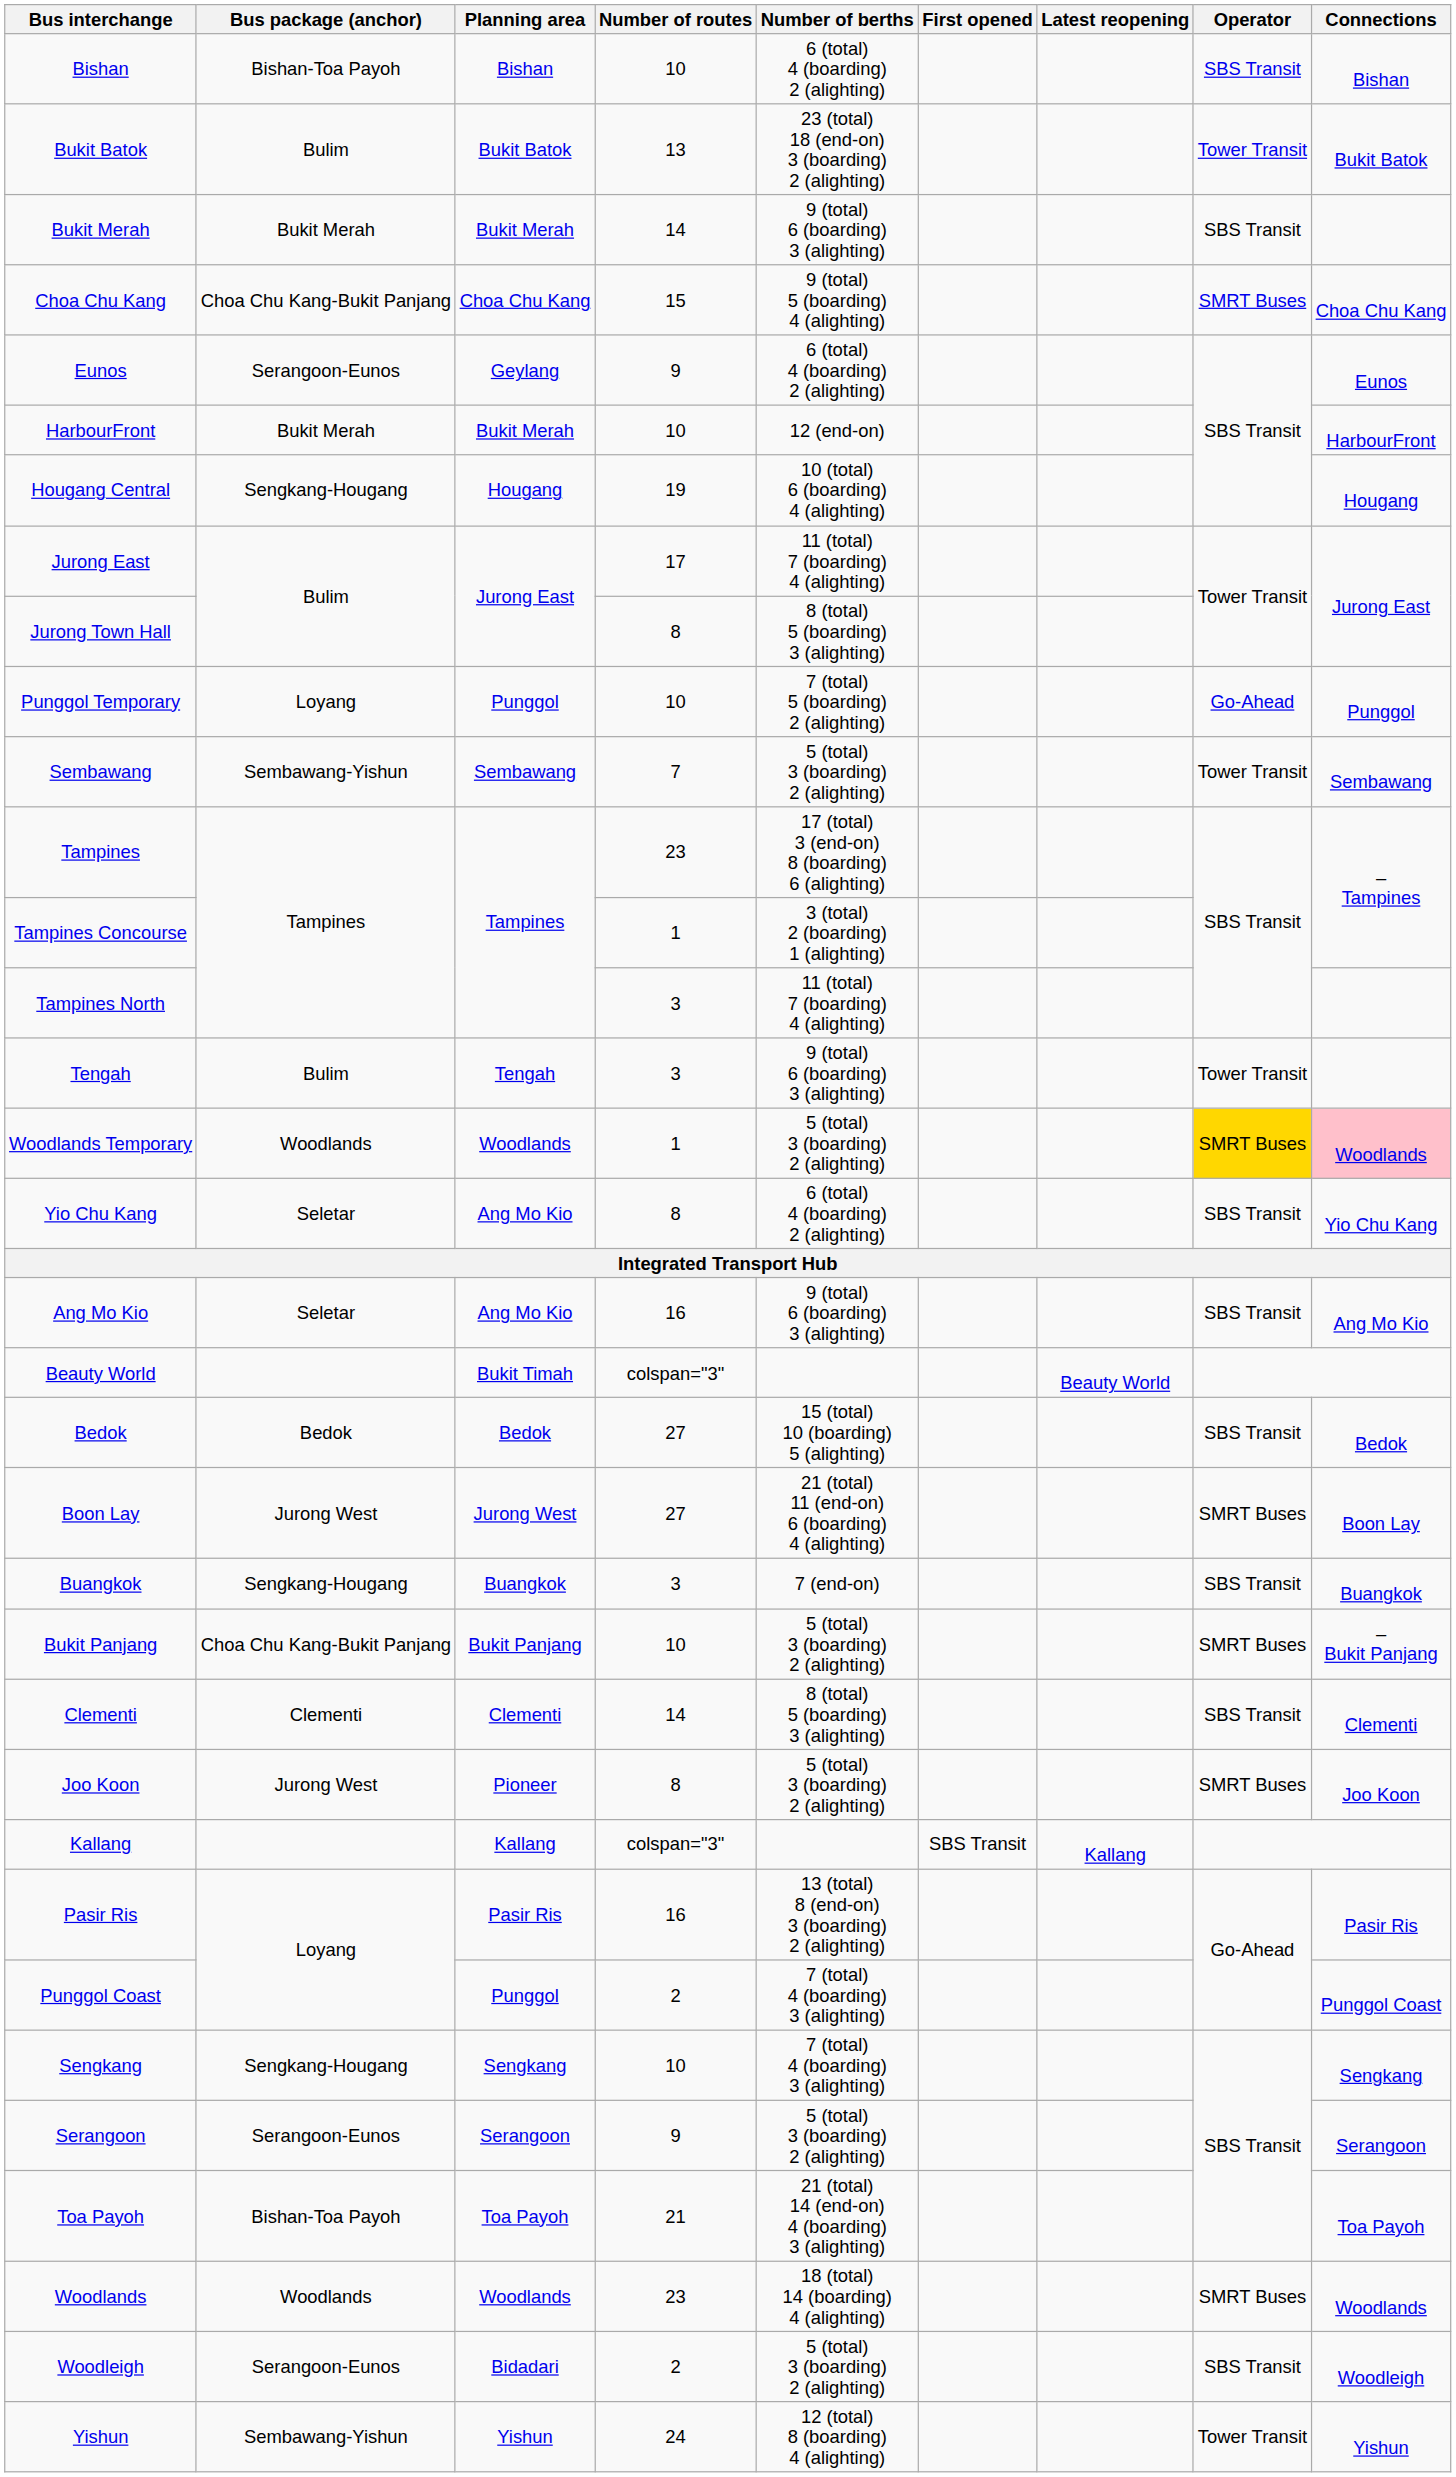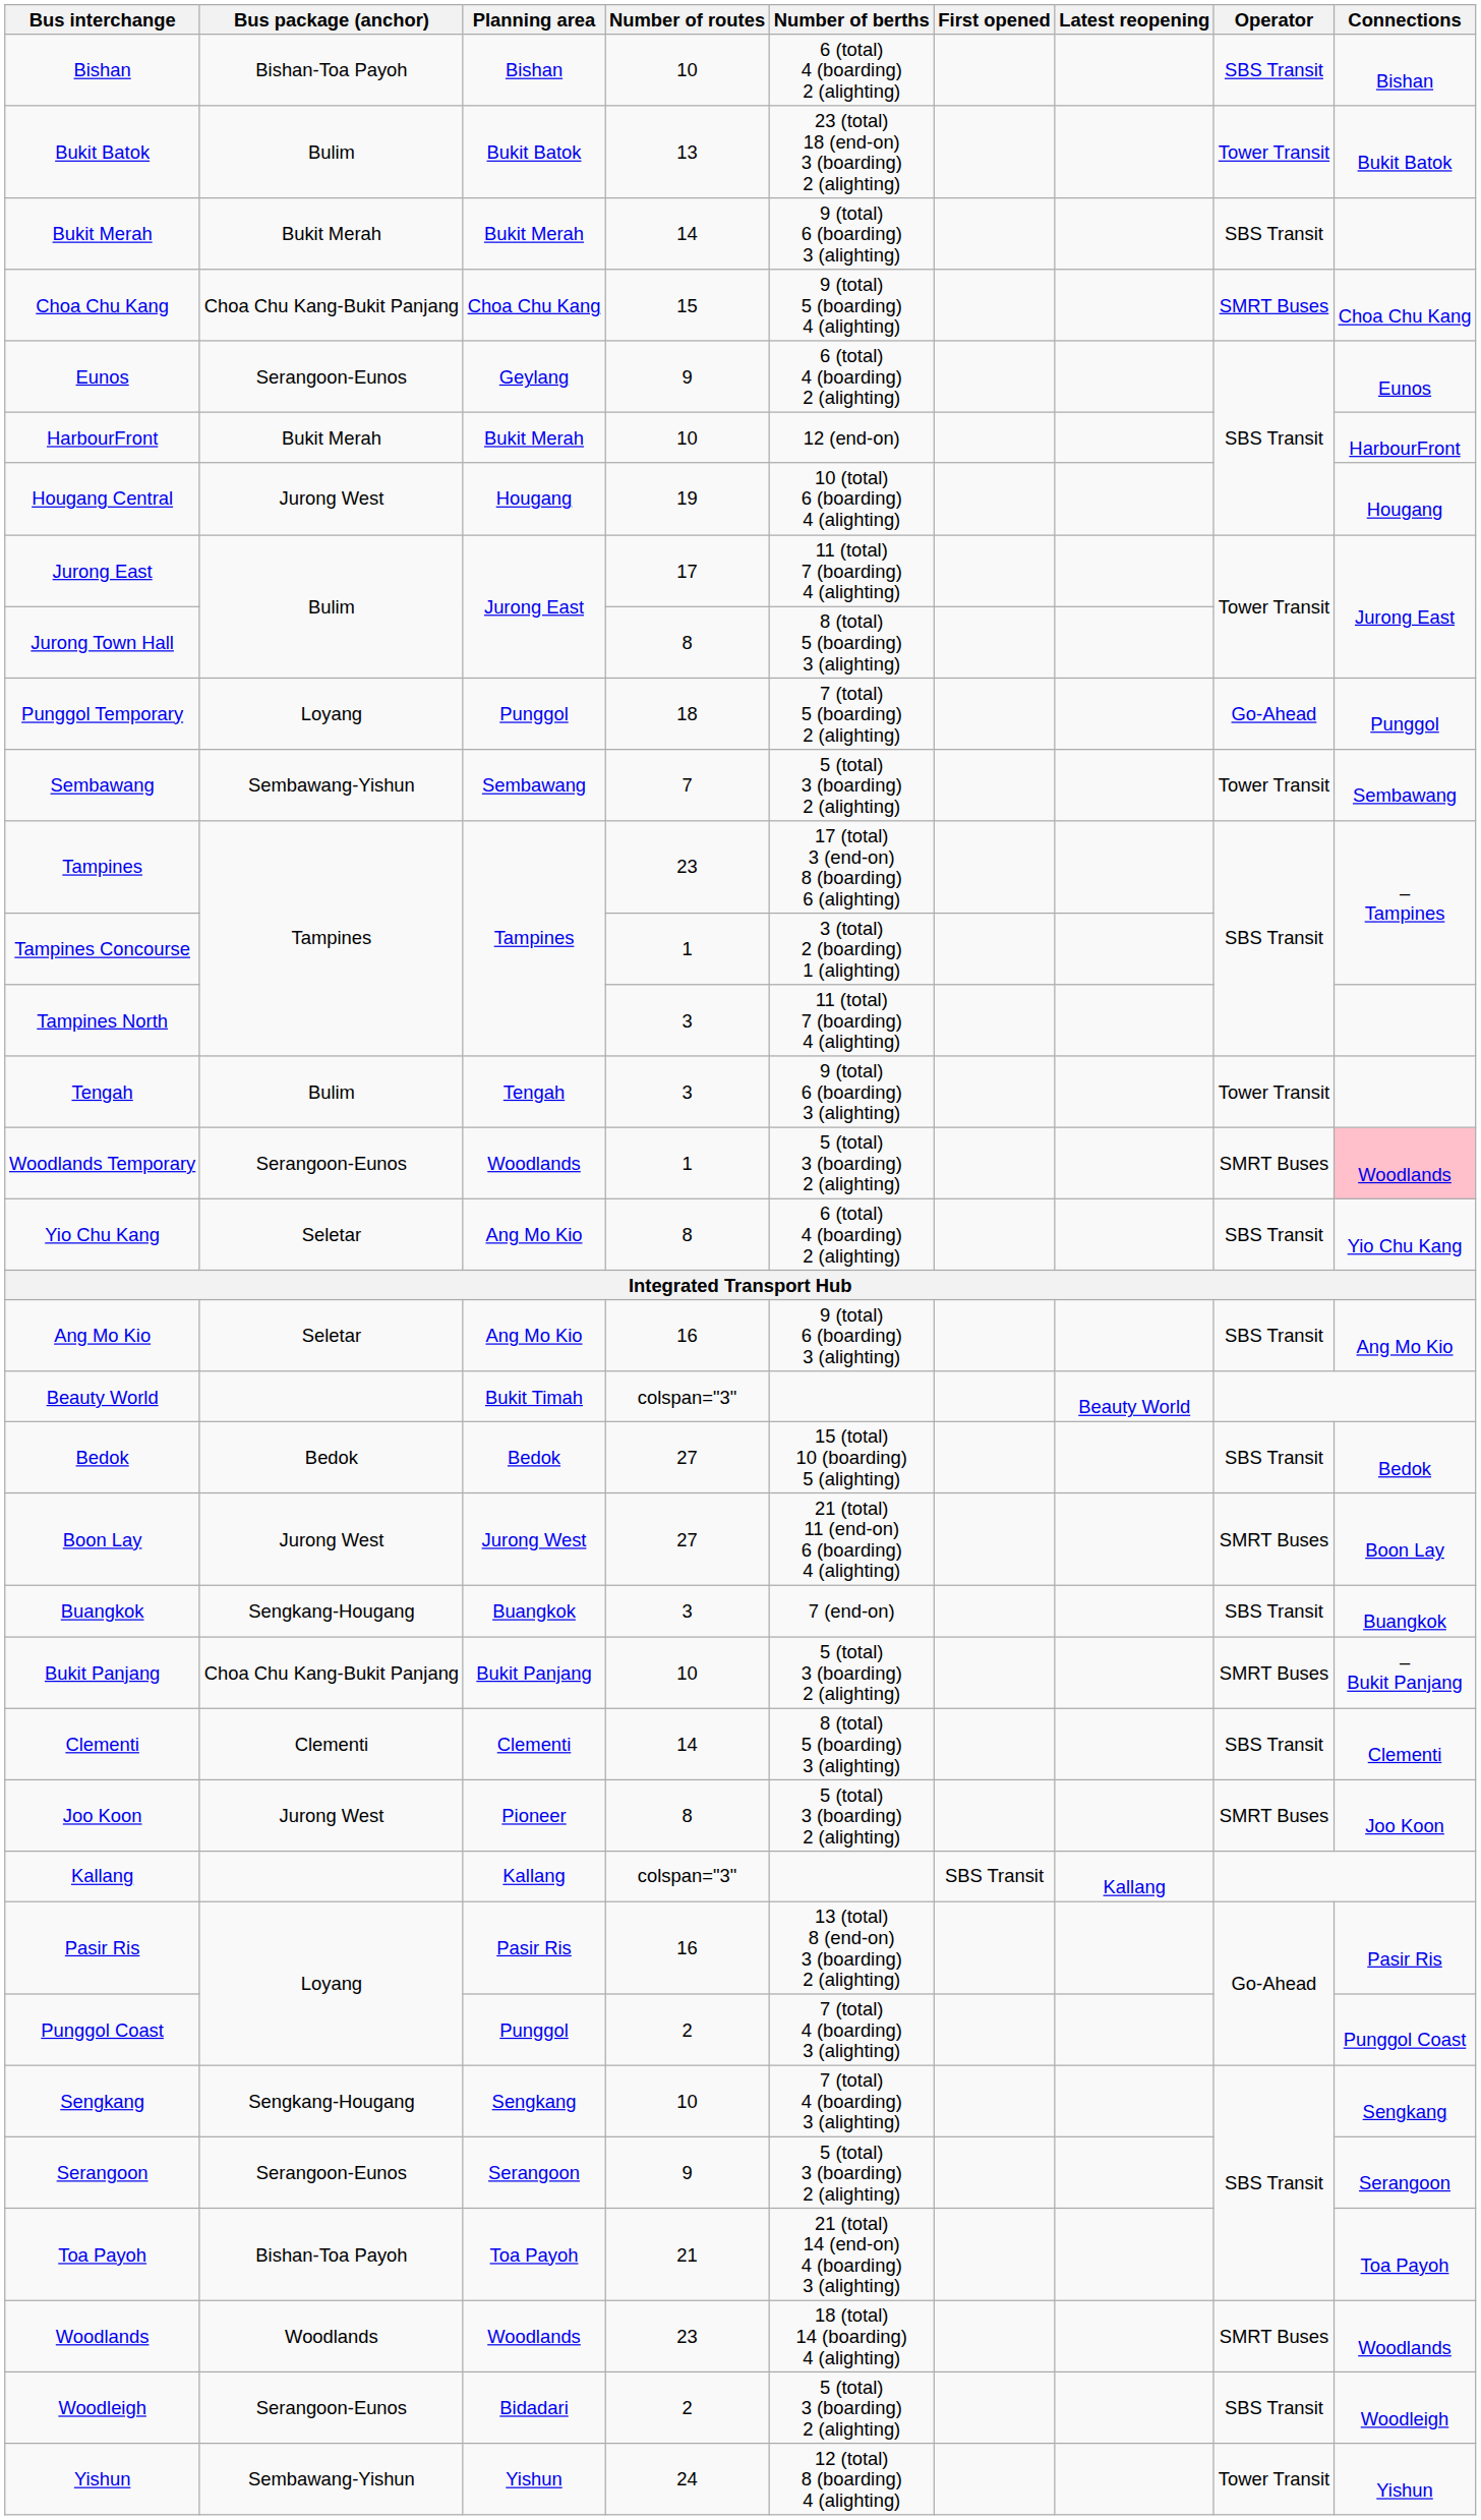Hougang Central | Bus package (anchor): Sengkang-Hougang -> Jurong West
Punggol Temporary | Number of routes: 10 -> 18
Woodlands Temporary | Bus package (anchor): Woodlands -> Serangoon-Eunos
Woodlands Temporary | Operator: gold background -> no background
